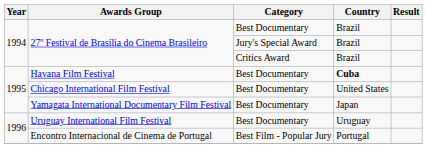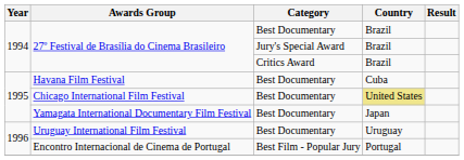Havana Film Festival | Country: bold -> normal
Chicago International Film Festival | Country: no background -> khaki background
